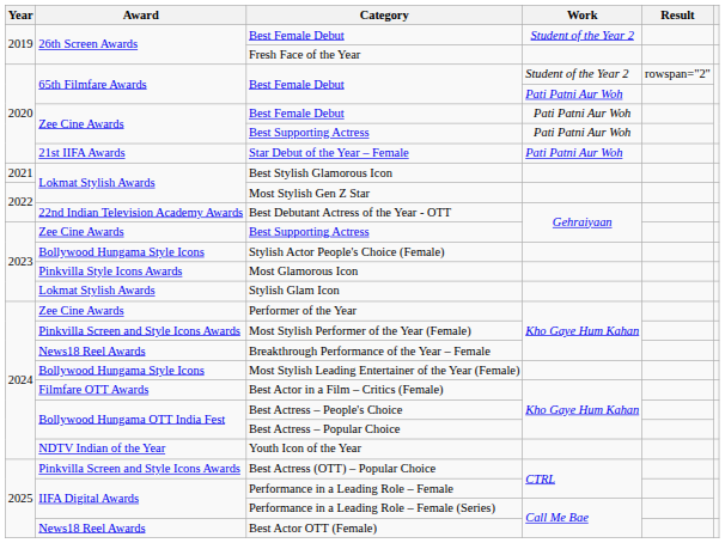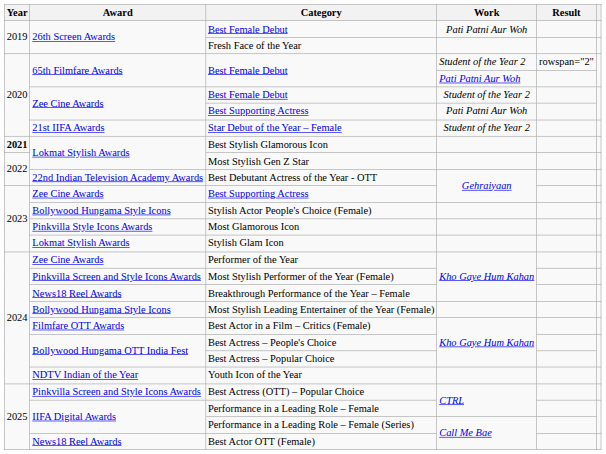26th Screen Awards / Best Female Debut | Work: Student of the Year 2 -> Pati Patni Aur Woh
Zee Cine Awards / Best Female Debut | Work: Pati Patni Aur Woh -> Student of the Year 2
Star Debut of the Year – Female | Work: Pati Patni Aur Woh -> Student of the Year 2
Best Stylish Glamorous Icon | Year: normal -> bold
